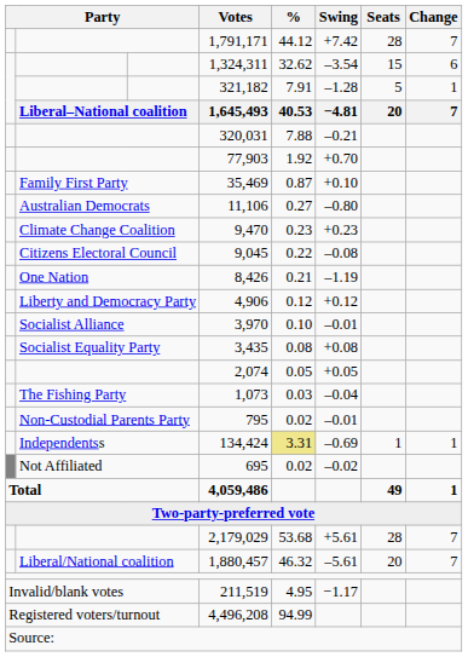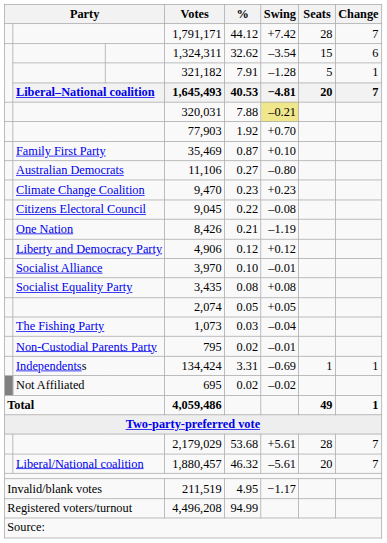320,031 | Swing: no background -> khaki background
134,424 | %: khaki background -> no background
